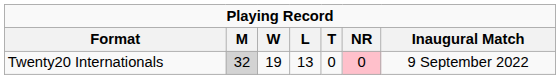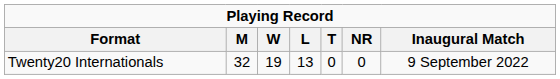Twenty20 Internationals | M: lightgrey background -> no background
Twenty20 Internationals | NR: pink background -> no background
